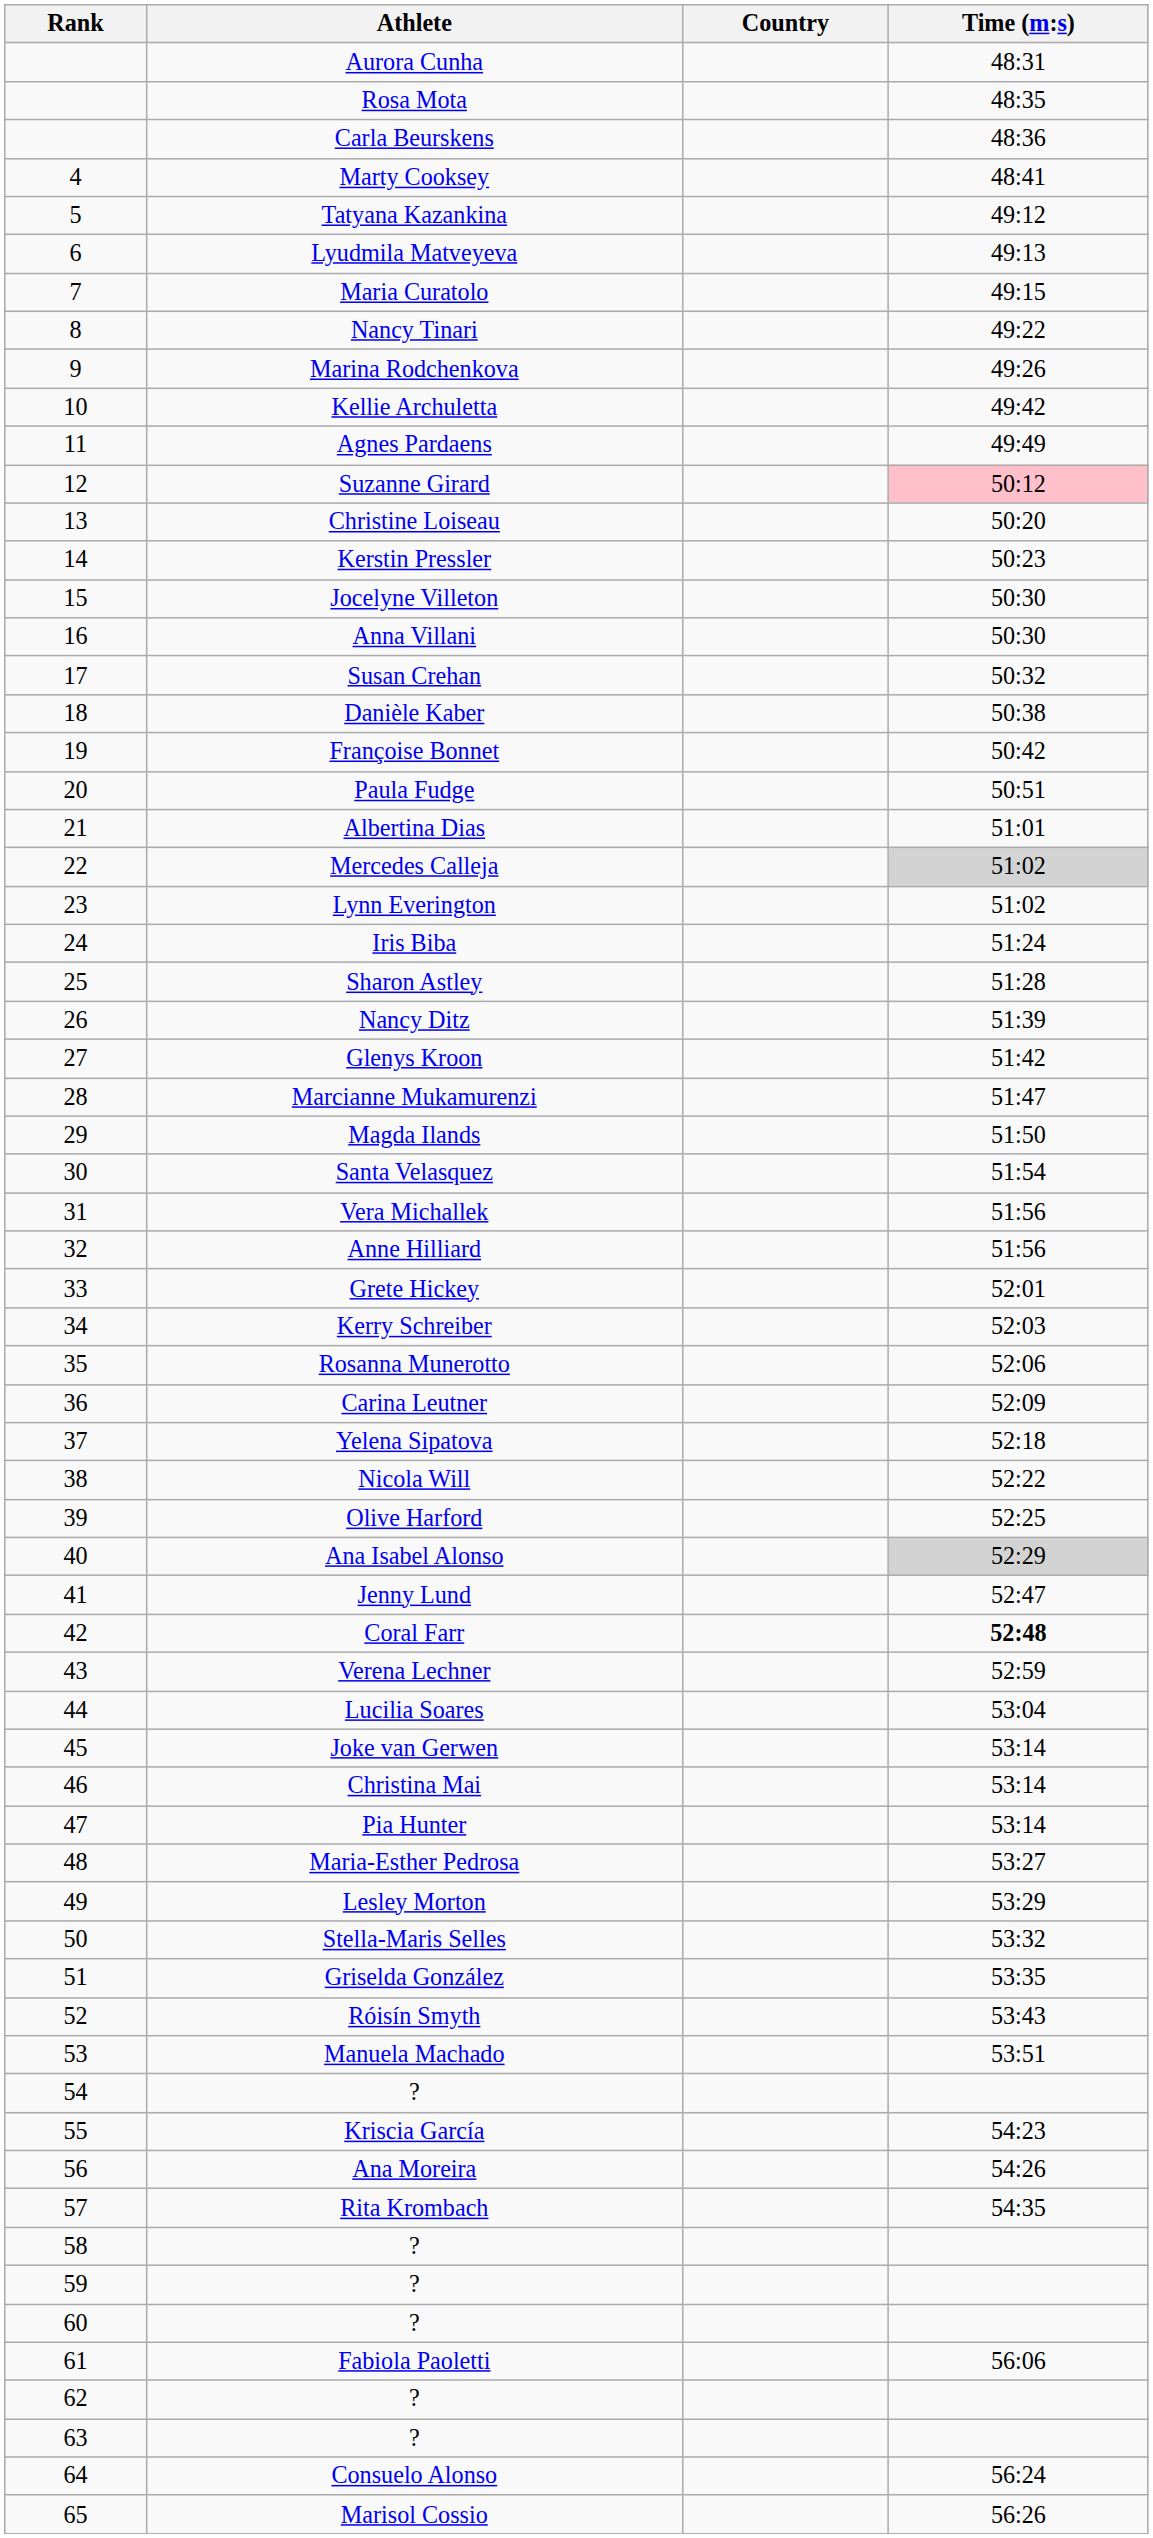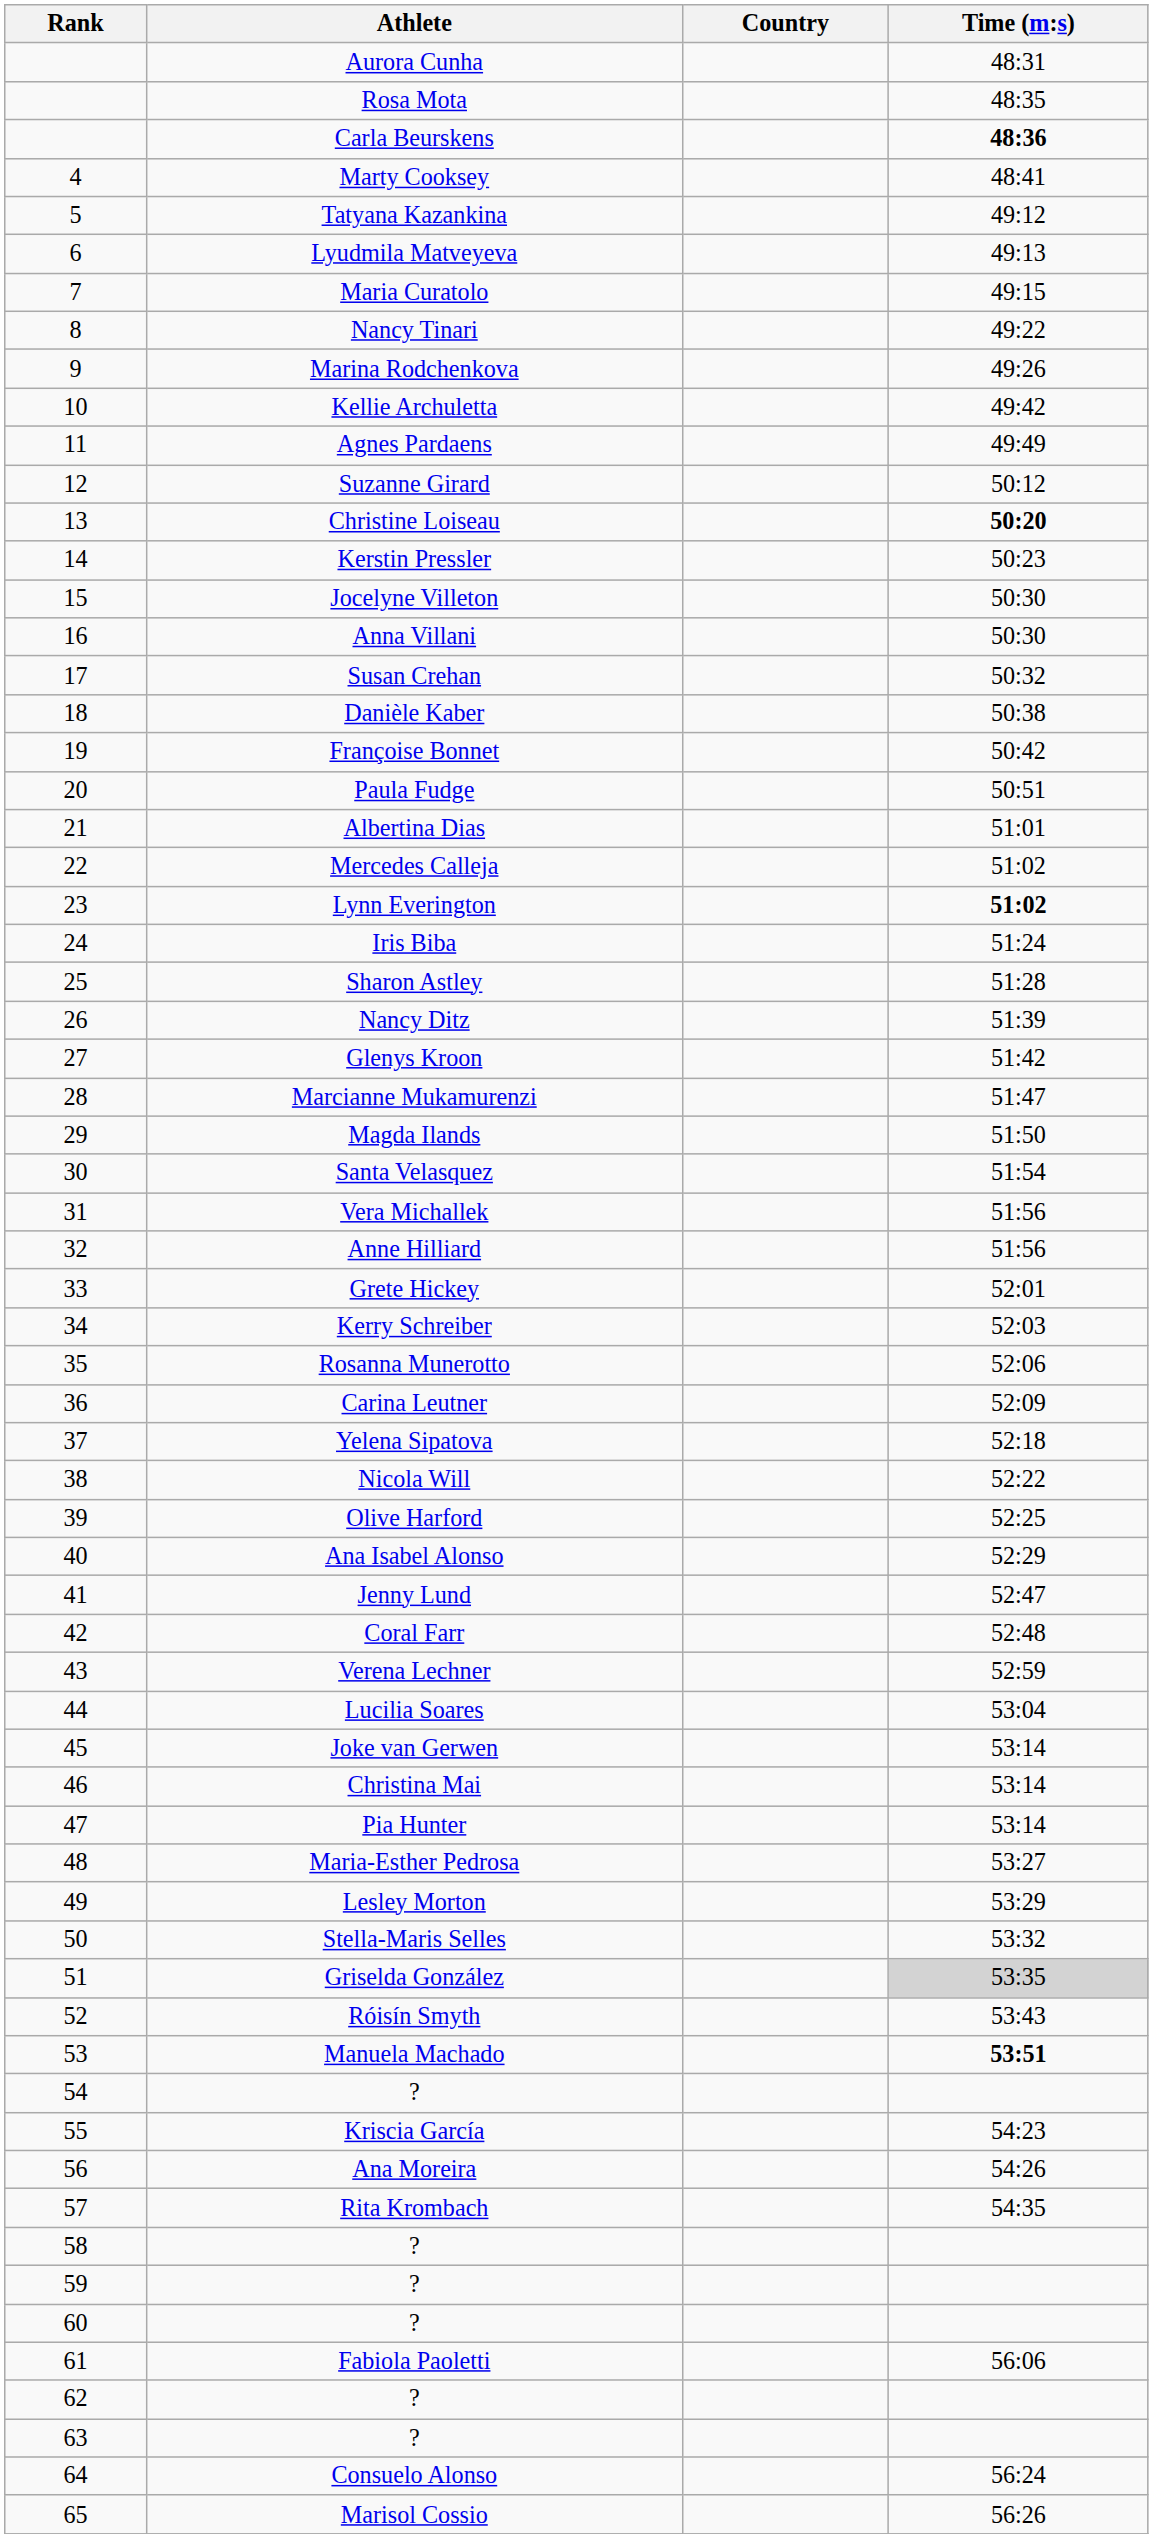Carla Beurskens | Time (m:s): normal -> bold
Suzanne Girard | Time (m:s): pink background -> no background
Christine Loiseau | Time (m:s): normal -> bold
Mercedes Calleja | Time (m:s): lightgrey background -> no background
Lynn Everington | Time (m:s): normal -> bold
Ana Isabel Alonso | Time (m:s): lightgrey background -> no background
Coral Farr | Time (m:s): bold -> normal
Griselda González | Time (m:s): no background -> lightgrey background
Manuela Machado | Time (m:s): normal -> bold
